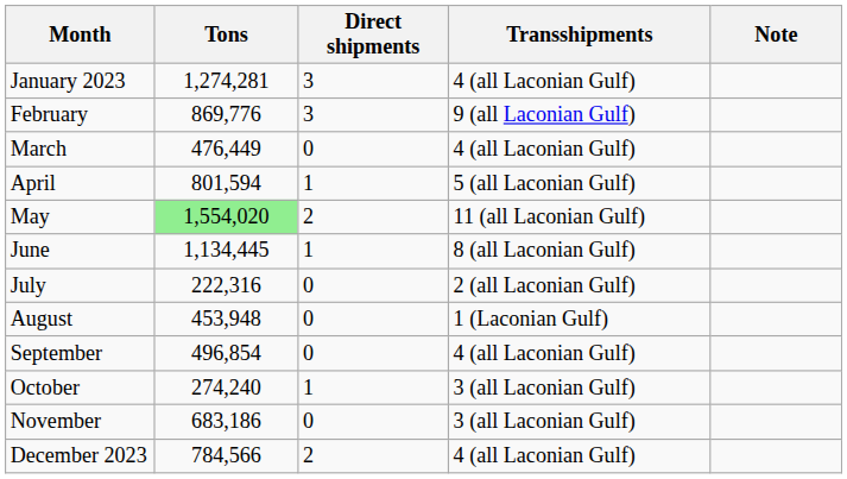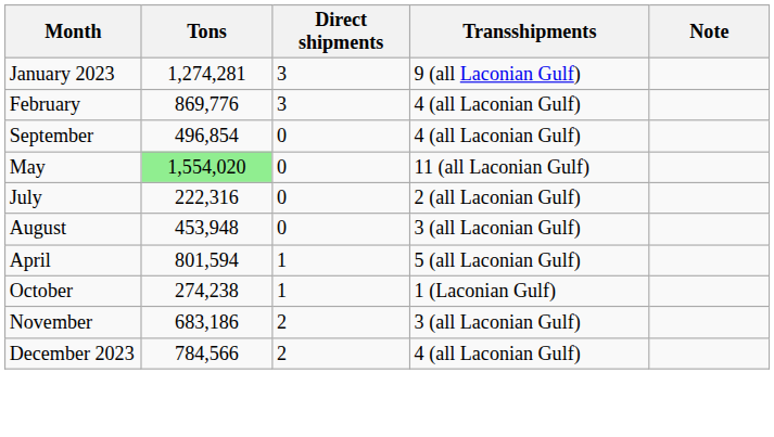January 2023 | Transshipments: 4 (all Laconian Gulf) -> 9 (all Laconian Gulf)
February | Transshipments: 9 (all Laconian Gulf) -> 4 (all Laconian Gulf)
- row: March | 476,449 | 0 | 4 (all Laconian Gulf)
rows swapped: April <-> September
May | Direct shipments: 2 -> 0
- row: June | 1,134,445 | 1 | 8 (all Laconian Gulf)
August | Transshipments: 1 (Laconian Gulf) -> 3 (all Laconian Gulf)
October | Tons: 274,240 -> 274,238
October | Transshipments: 3 (all Laconian Gulf) -> 1 (Laconian Gulf)
November | Direct shipments: 0 -> 2
